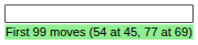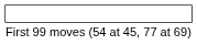row 1 | column 1: lightgreen background -> no background
